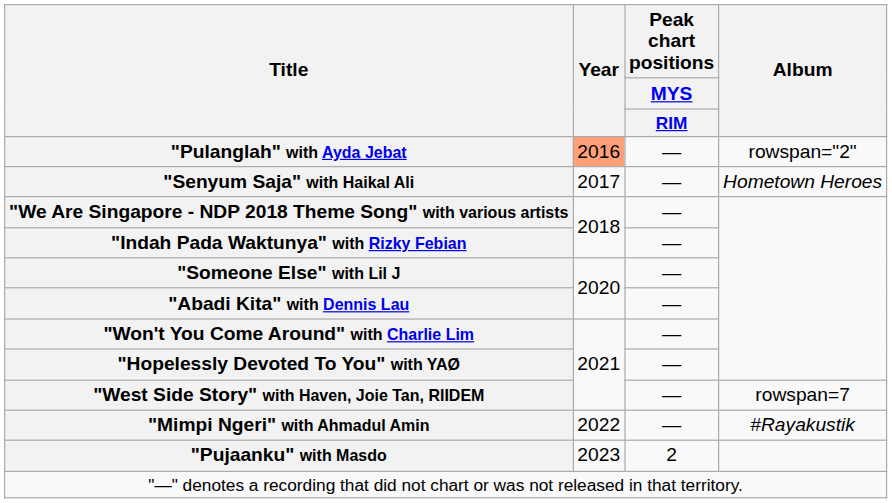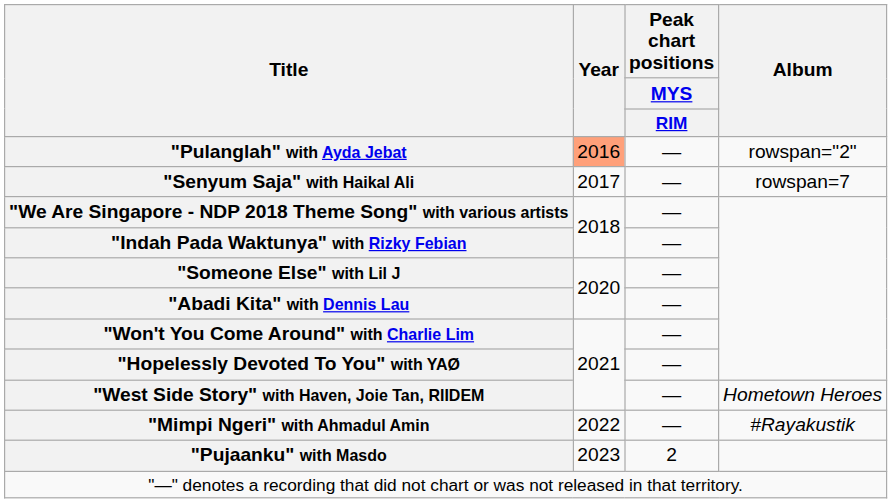"Senyum Saja" with Haikal Ali | Album: Hometown Heroes -> rowspan=7
"West Side Story" with Haven, Joie Tan, RIIDEM | Album: rowspan=7 -> Hometown Heroes
